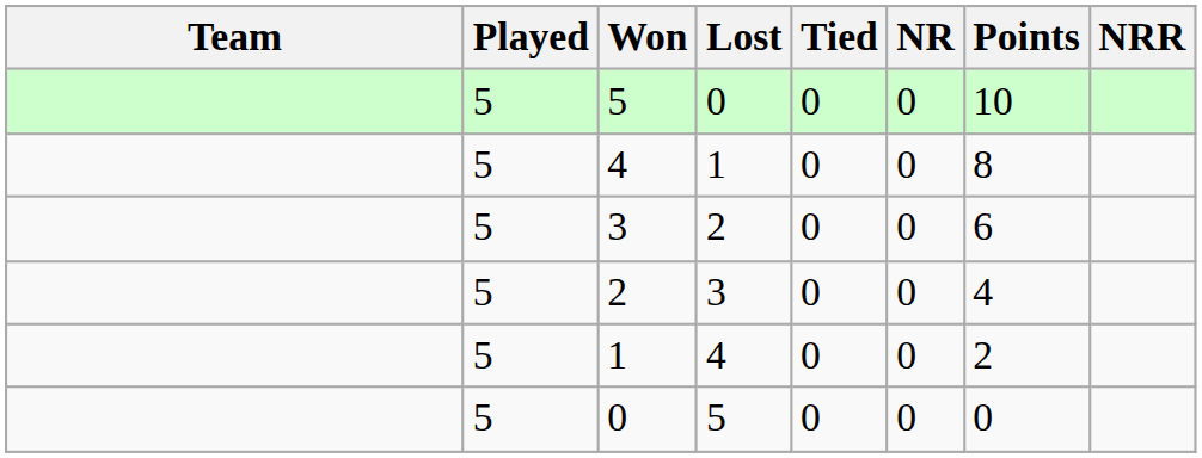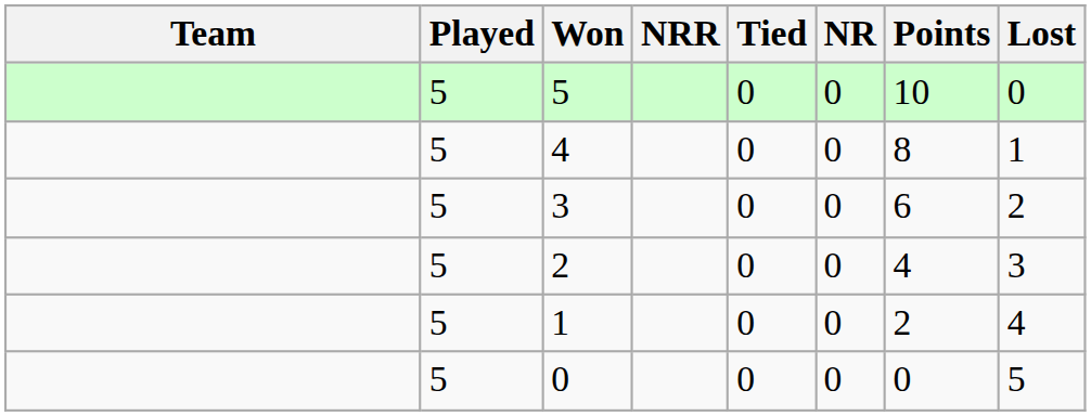columns swapped: Lost <-> NRR
